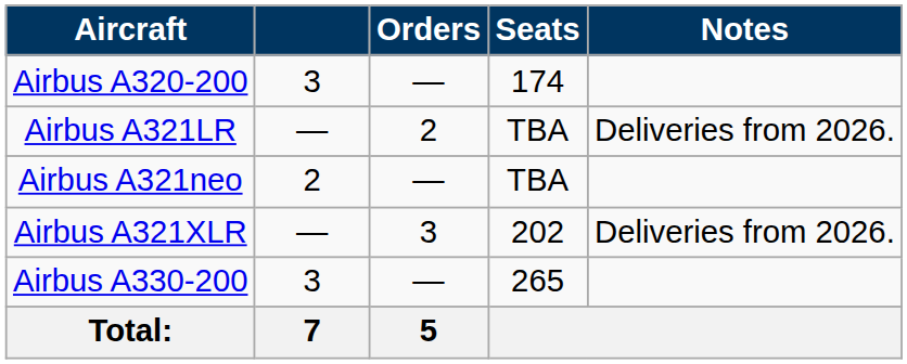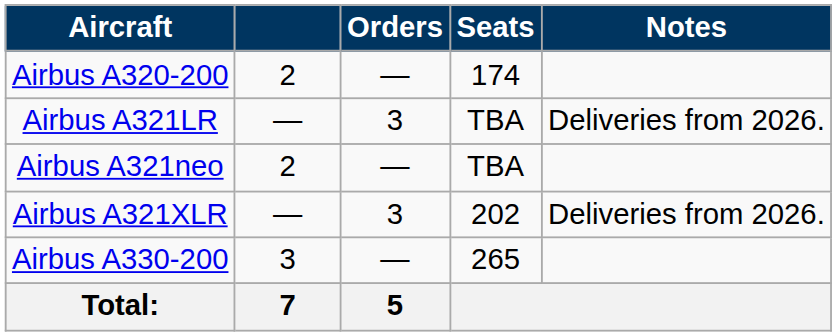Airbus A320-200 | column 2: 3 -> 2
Airbus A321LR | Orders: 2 -> 3
